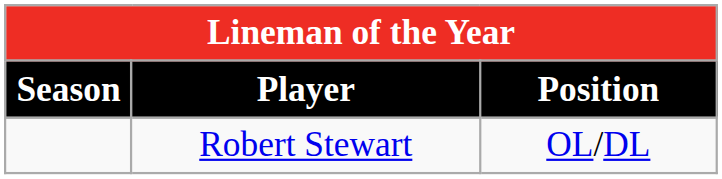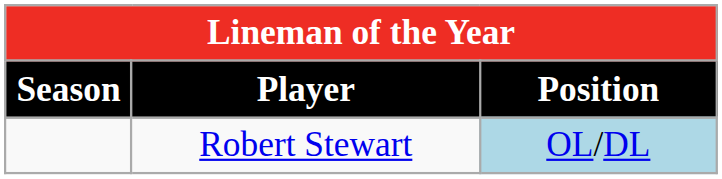Robert Stewart | Position: no background -> lightblue background
